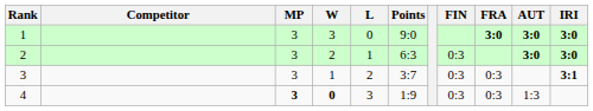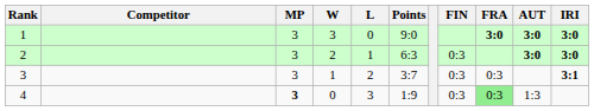4 | W: bold -> normal
4 | FRA: no background -> lightgreen background
